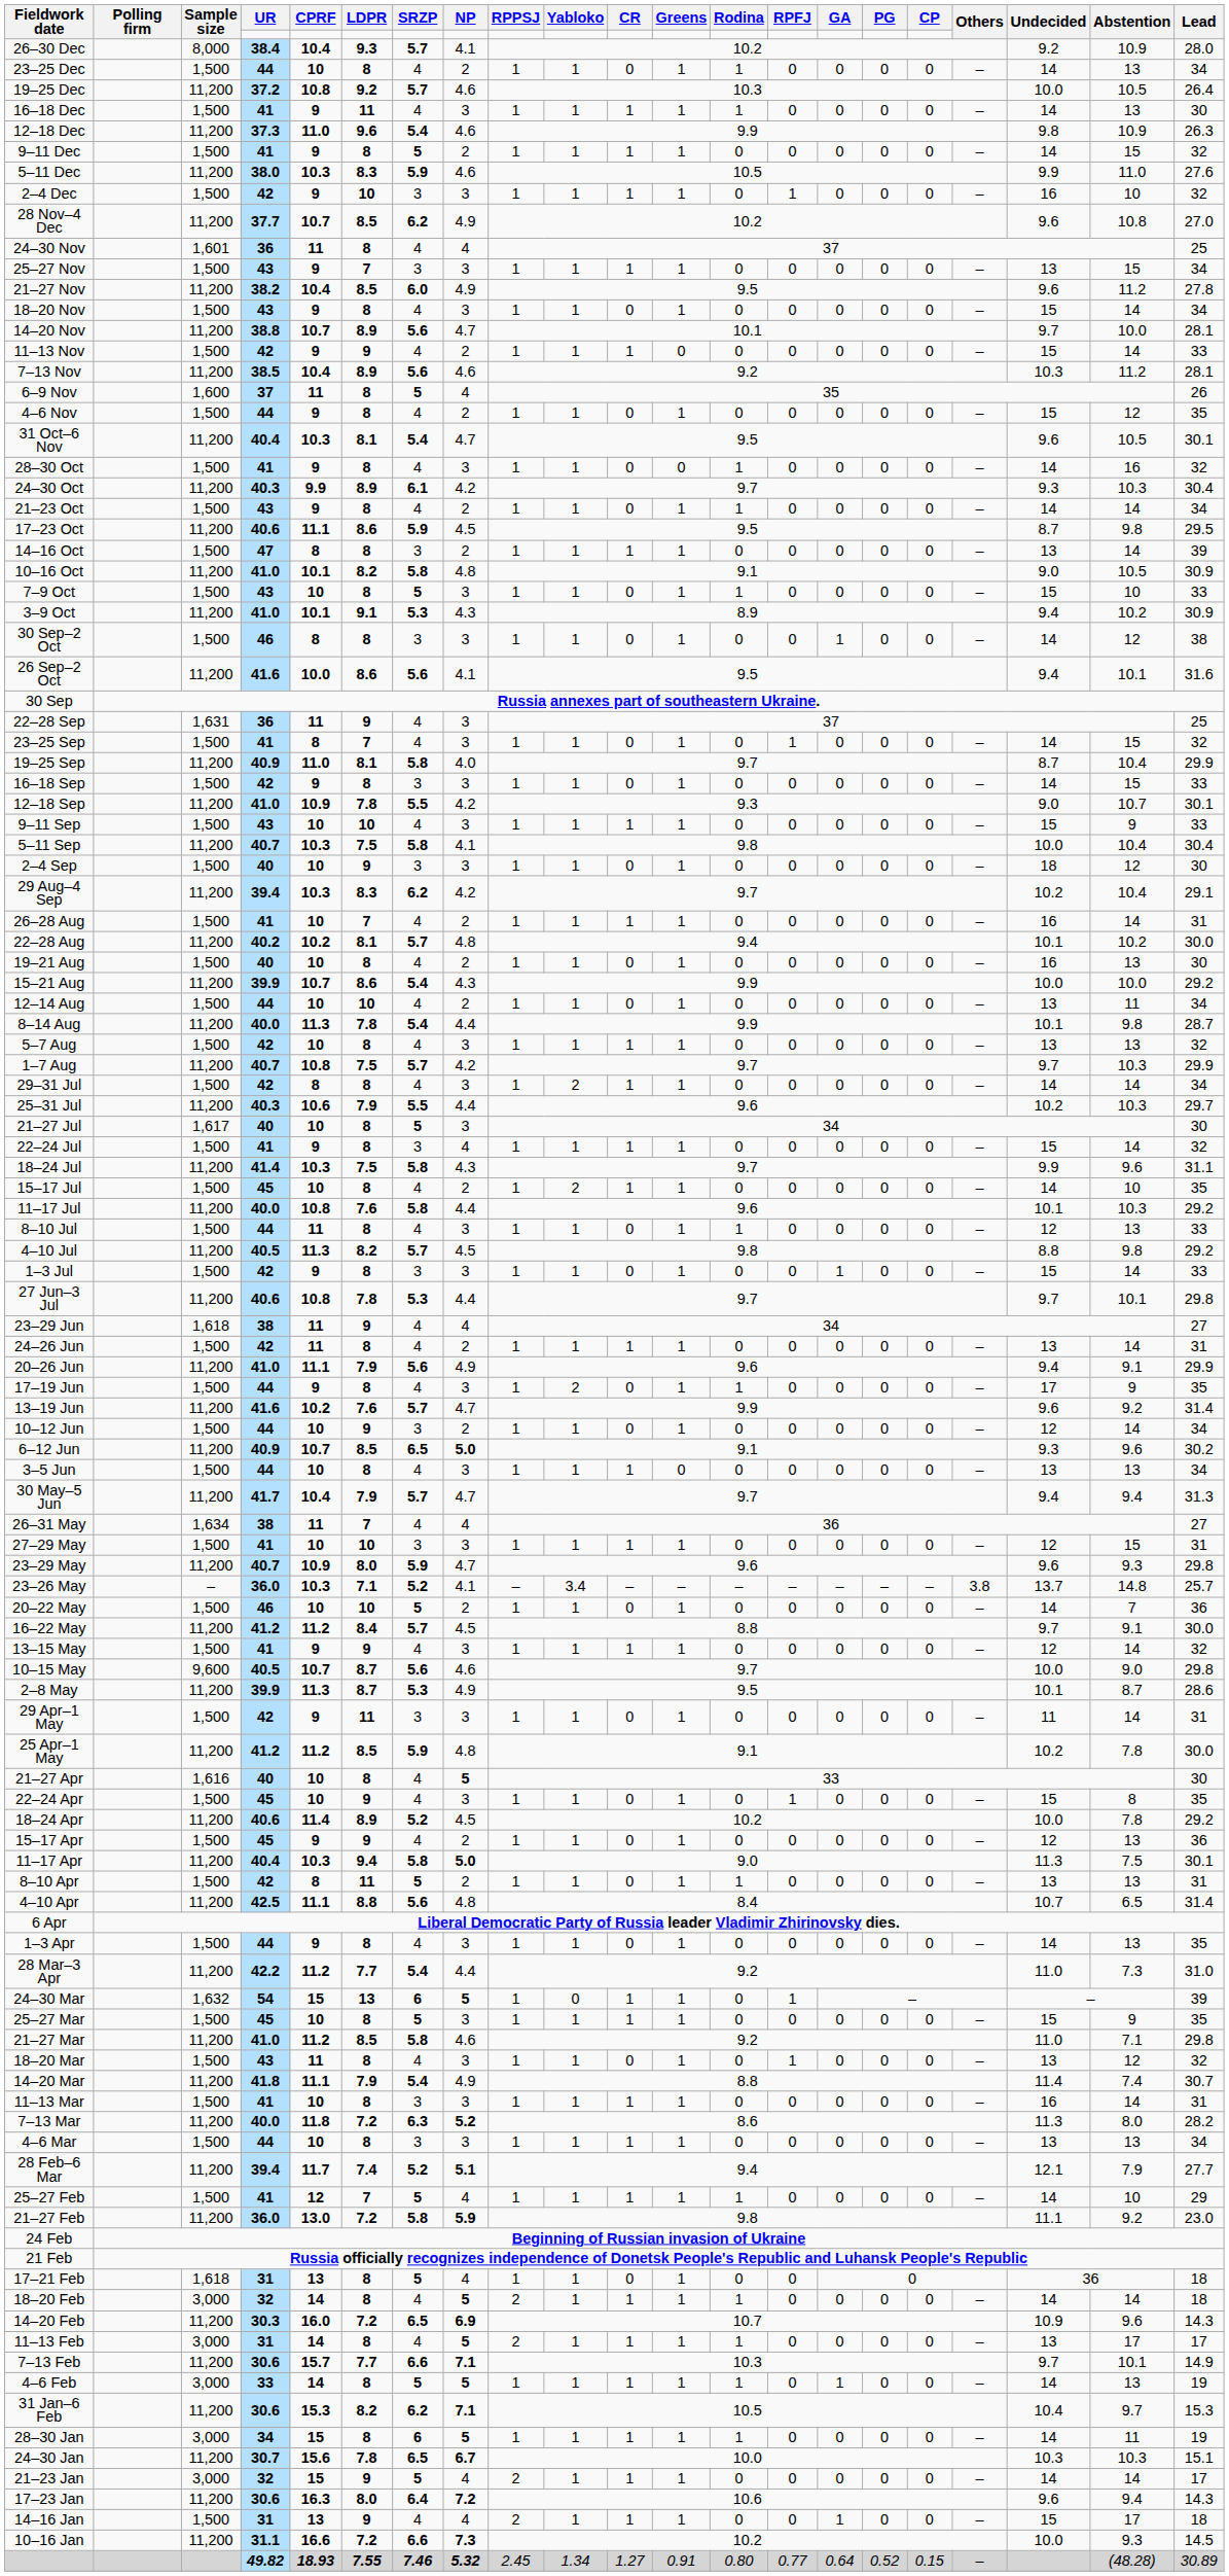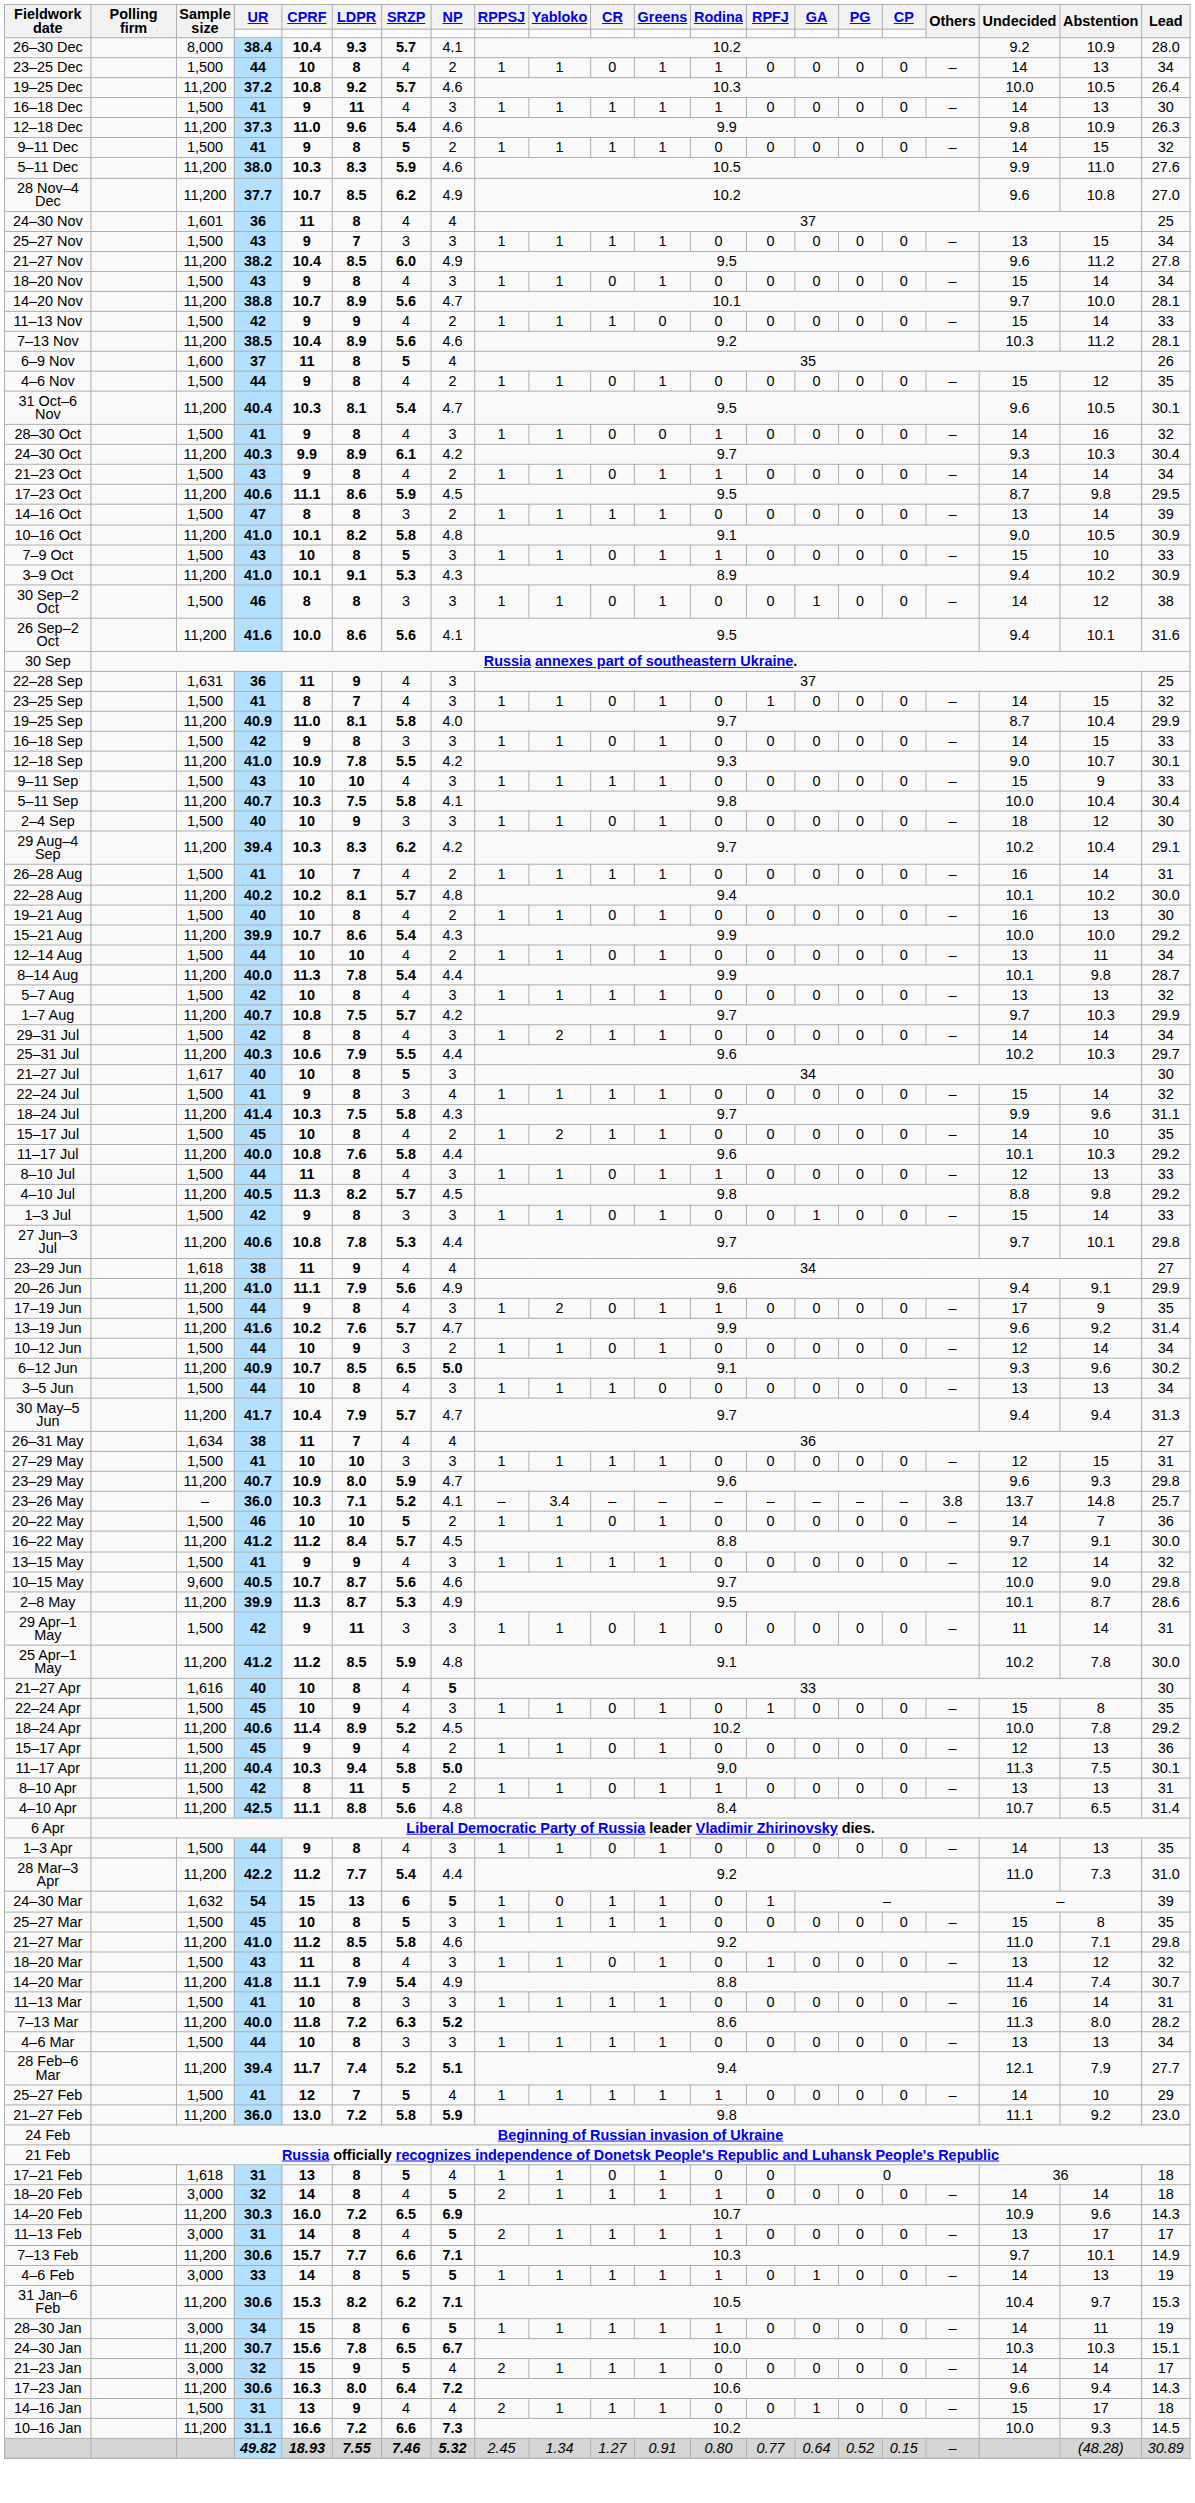- row: 2–4 Dec | 1,500 | 42 | 9 | 10 | 3 | 3 | 1 | 1 | 1 | 1 | 0 | 1 | 0 | 0 | 0 | – | 16 | 10 | 32
- row: 24–26 Jun | 1,500 | 42 | 11 | 8 | 4 | 2 | 1 | 1 | 1 | 1 | 0 | 0 | 0 | 0 | 0 | – | 13 | 14 | 31
25–27 Mar | Abstention: 9 -> 8
